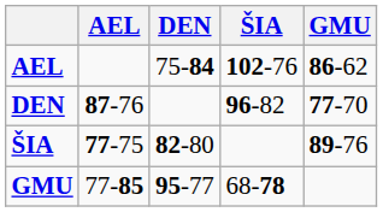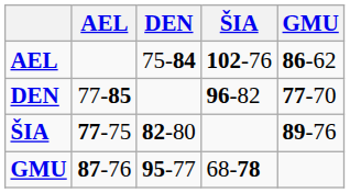row 3 | AEL: 87-76 -> 77-85
row 5 | AEL: 77-85 -> 87-76
